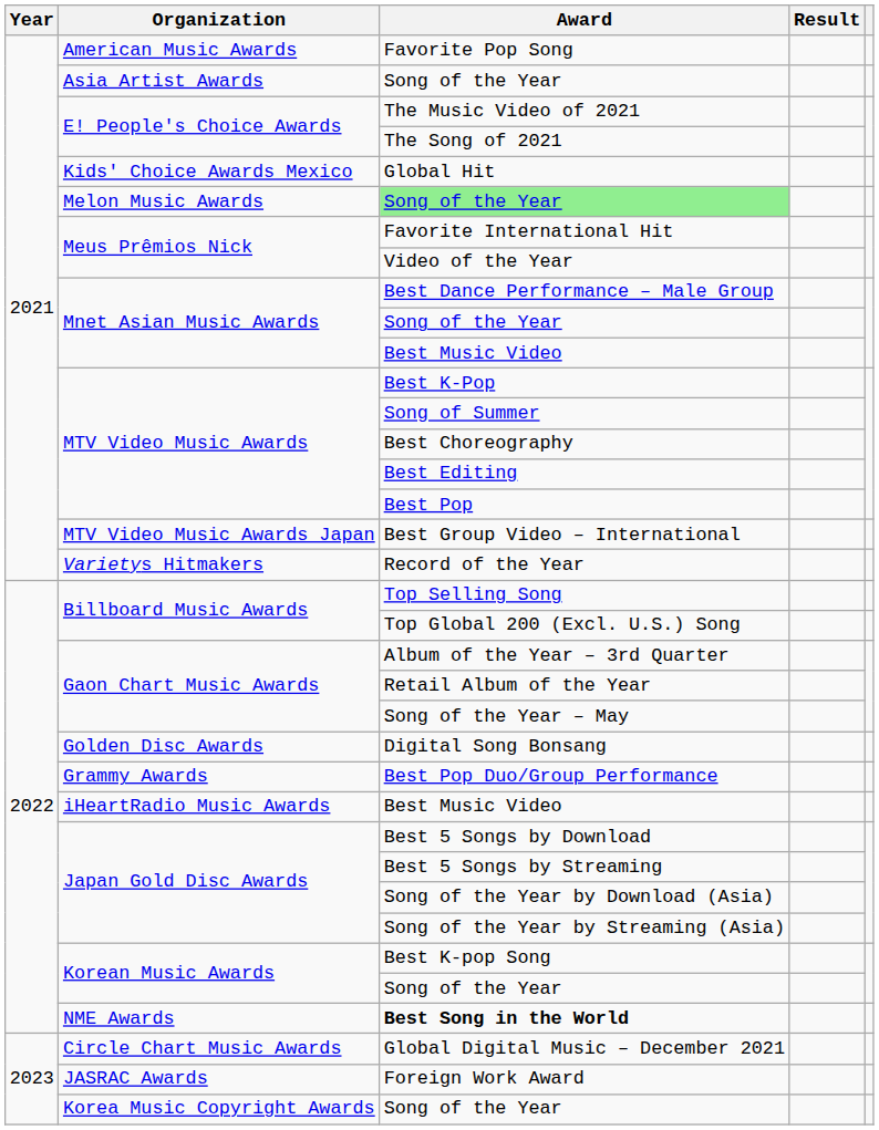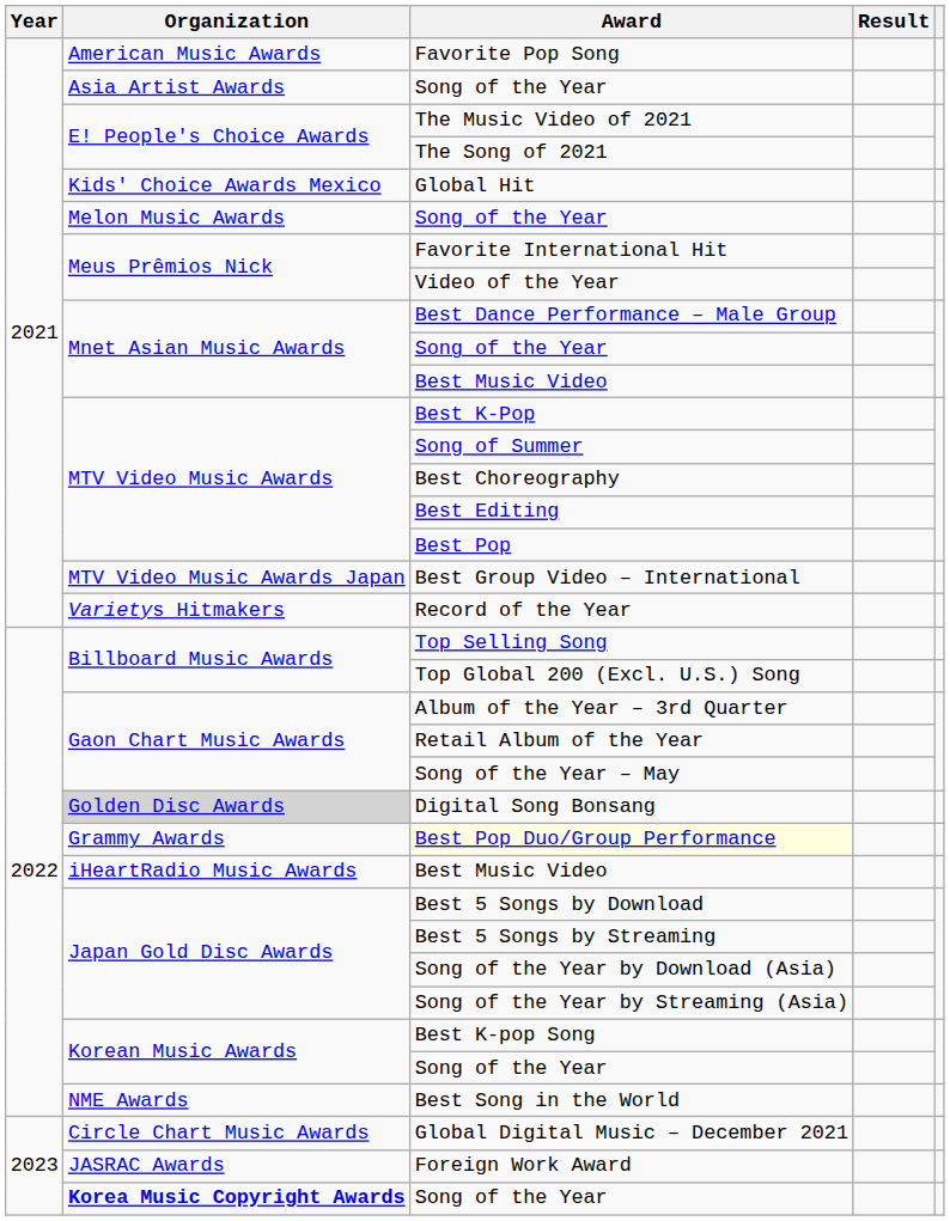Melon Music Awards / Song of the Year | Award: lightgreen background -> no background
Digital Song Bonsang | Organization: no background -> lightgrey background
Best Pop Duo/Group Performance | Award: no background -> lightyellow background
Best Song in the World | Award: bold -> normal
Korea Music Copyright Awards / Song of the Year | Organization: normal -> bold
